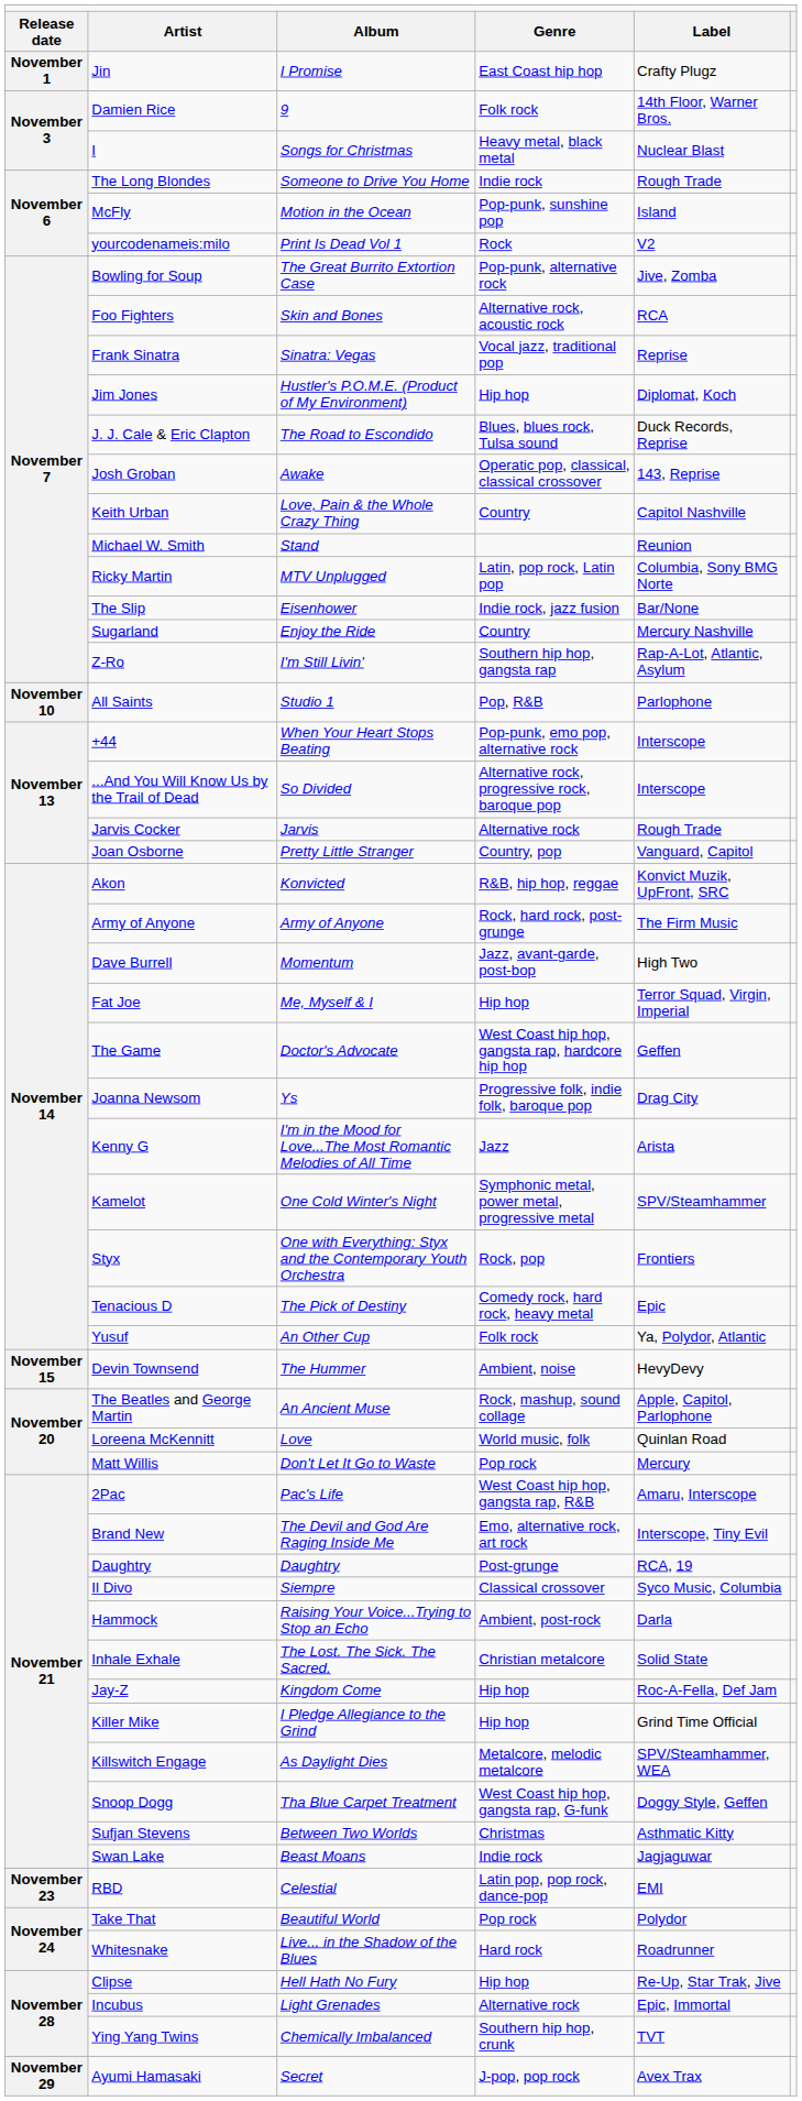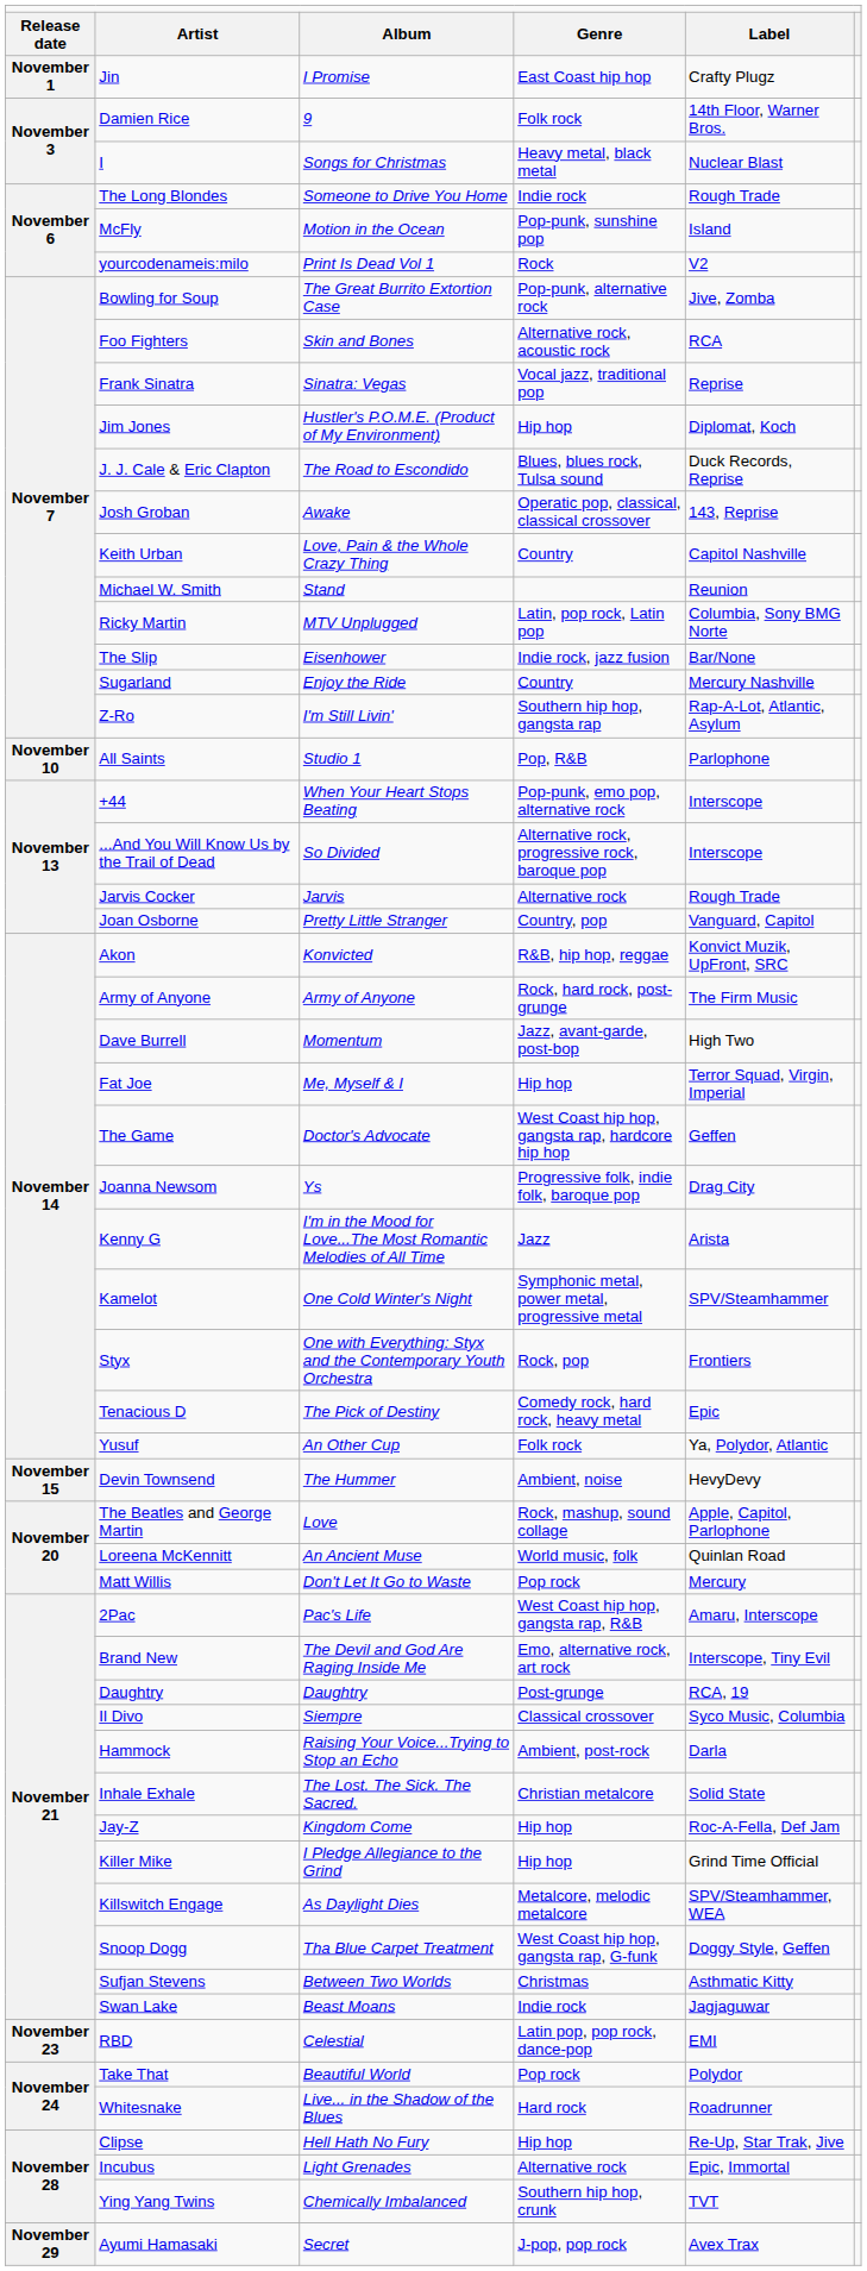The Beatles and George Martin | column 3: An Ancient Muse -> Love
Loreena McKennitt | column 3: Love -> An Ancient Muse
